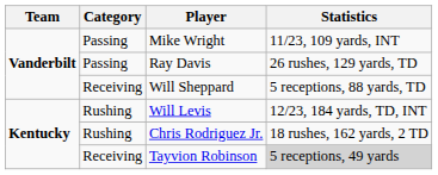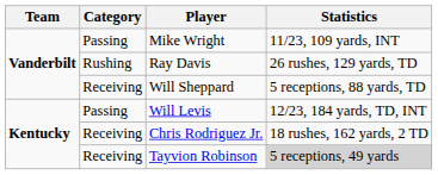Ray Davis | Category: Passing -> Rushing
Will Levis | Category: Rushing -> Passing
Chris Rodriguez Jr. | Category: Rushing -> Receiving
